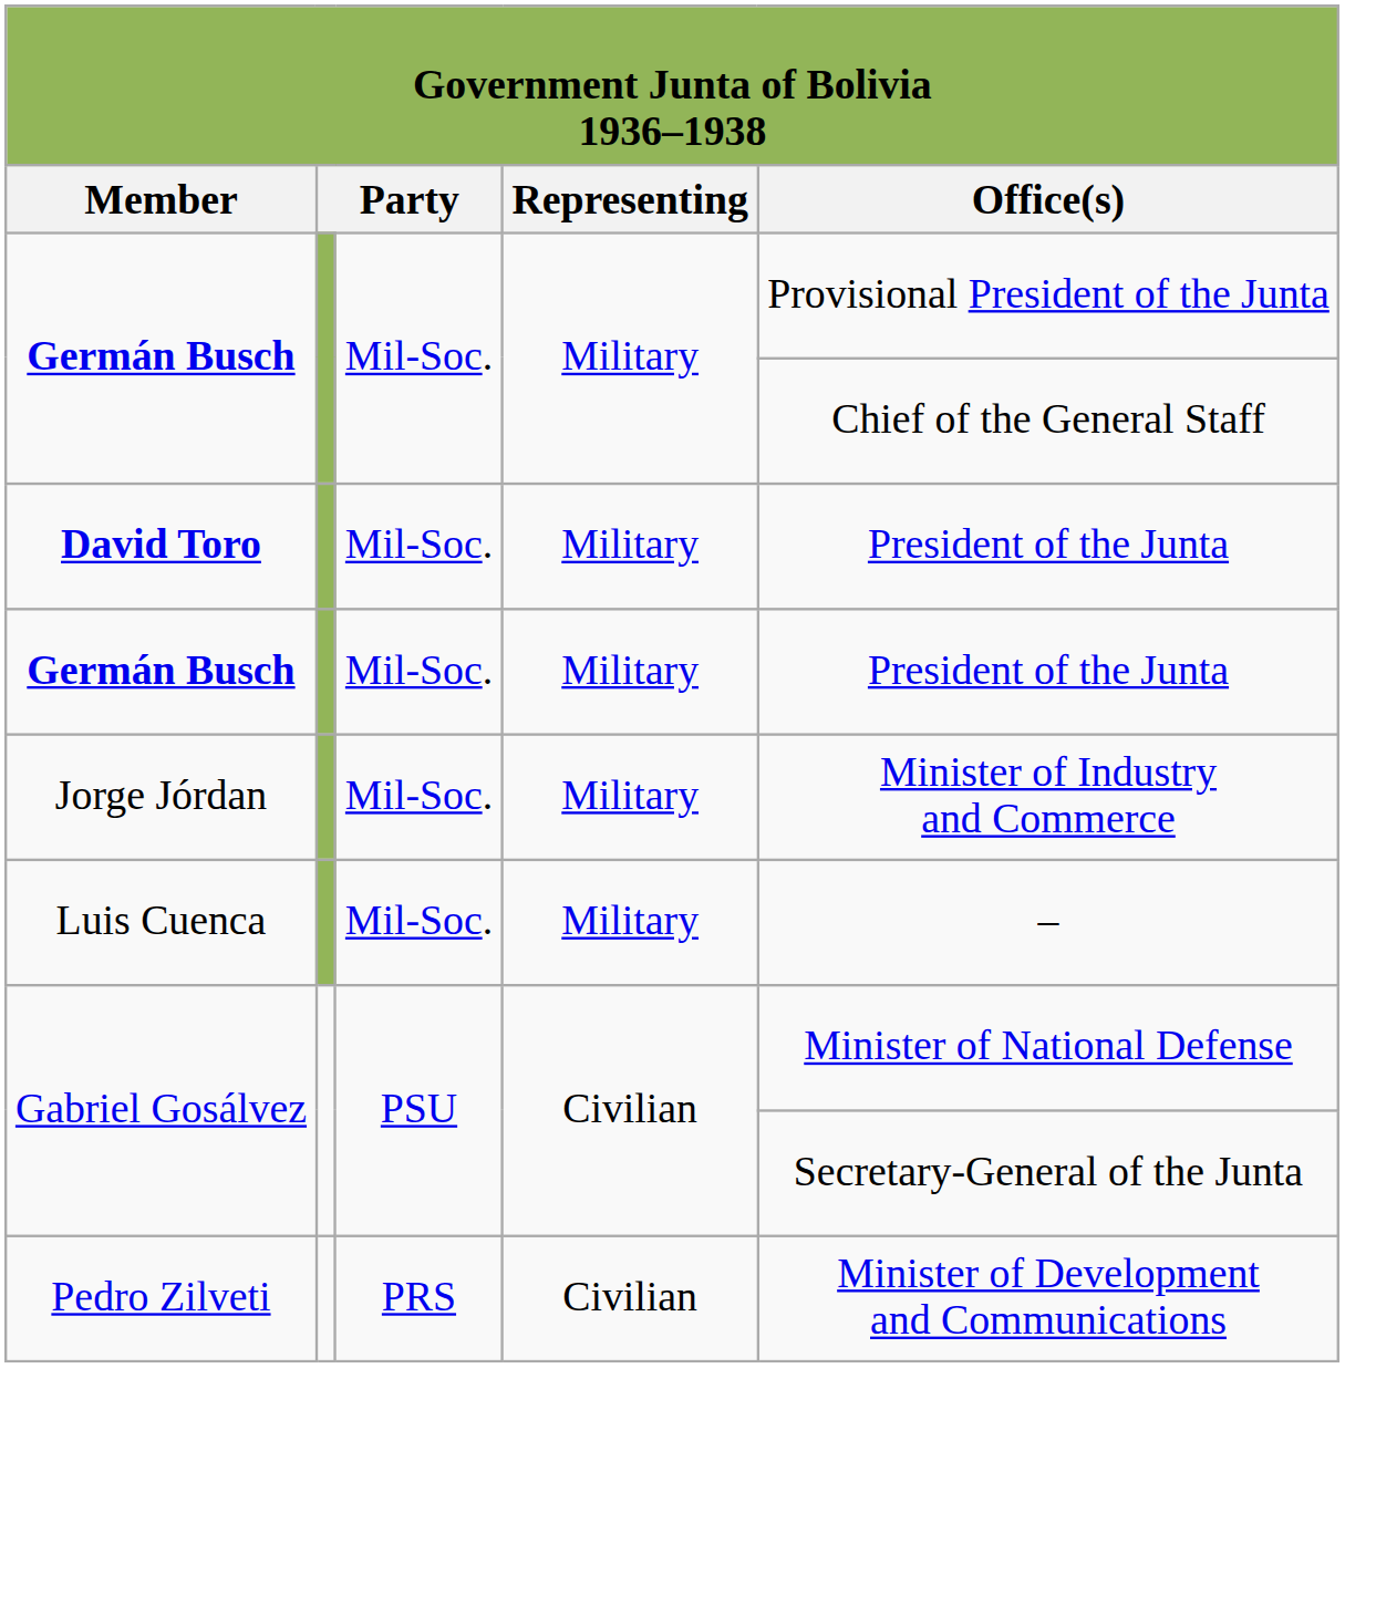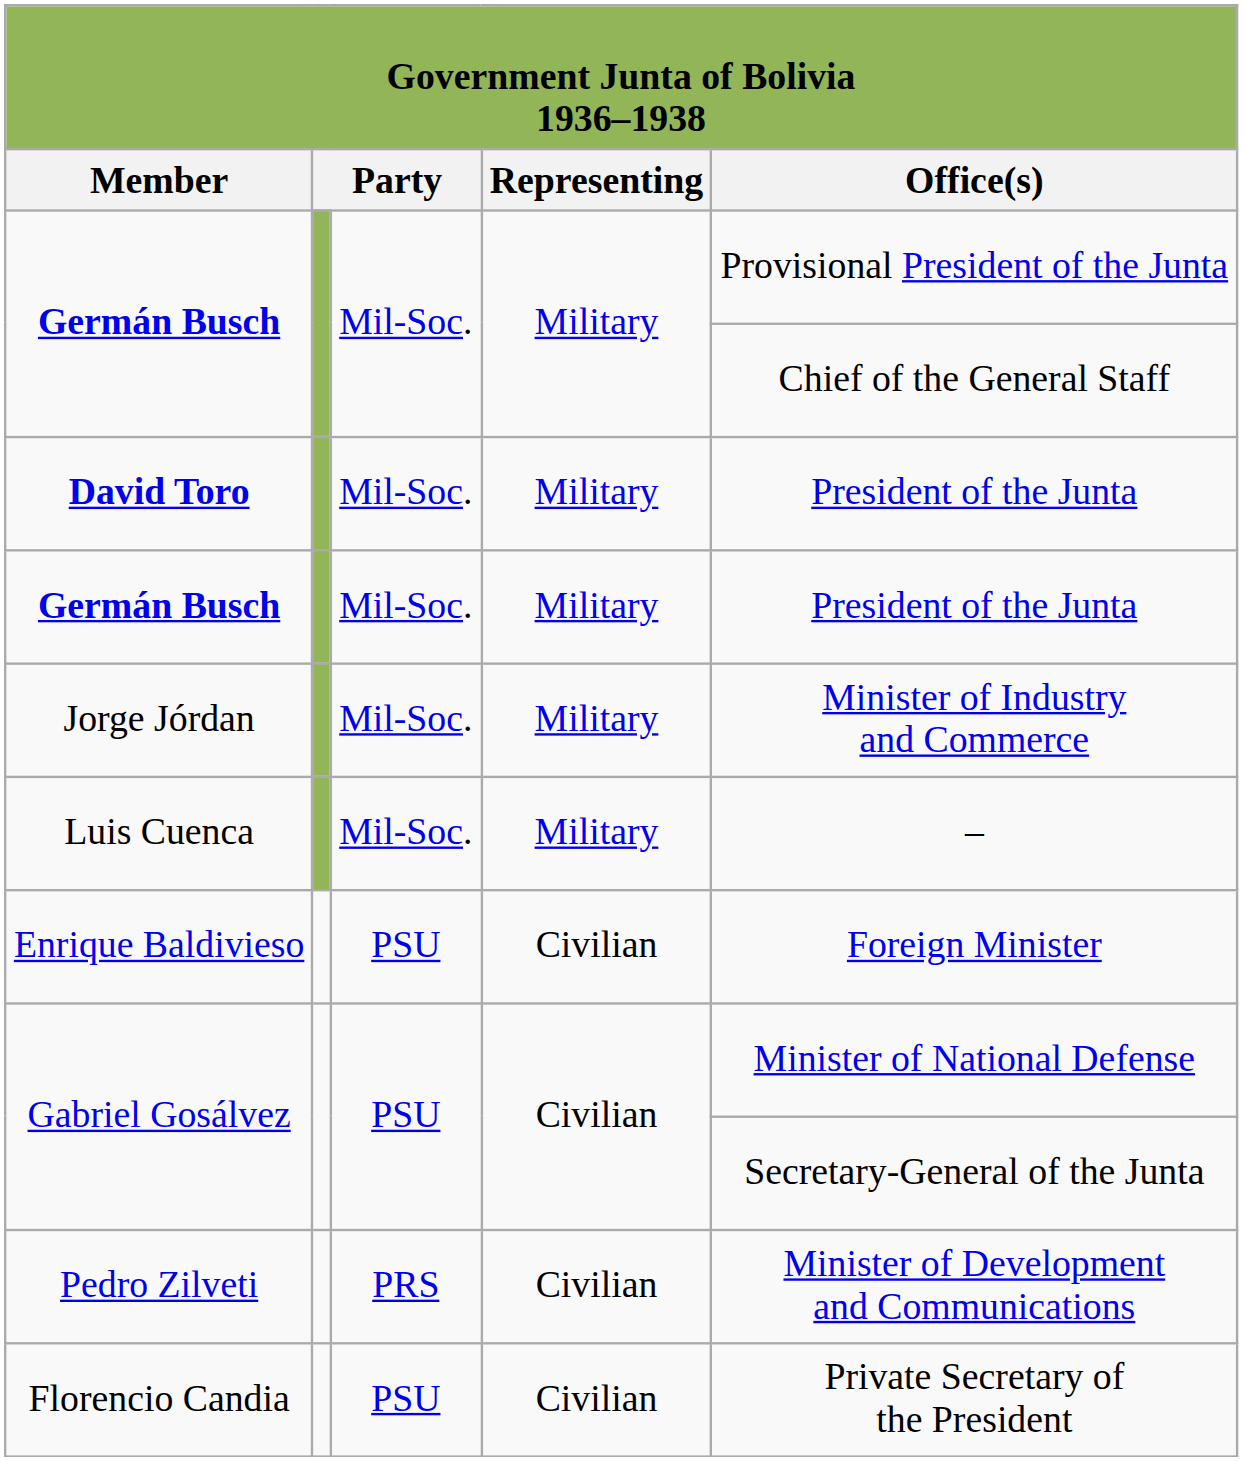+ row: Enrique Baldivieso | PSU | Civilian | Foreign Minister
+ row: Florencio Candia | PSU | Civilian | Private Secretary of the President
